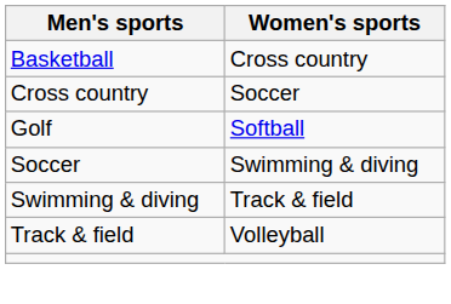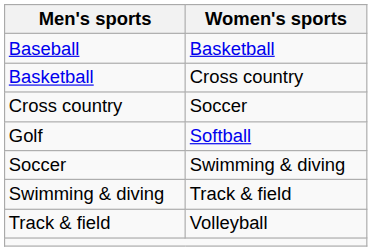+ row: Baseball | Basketball
